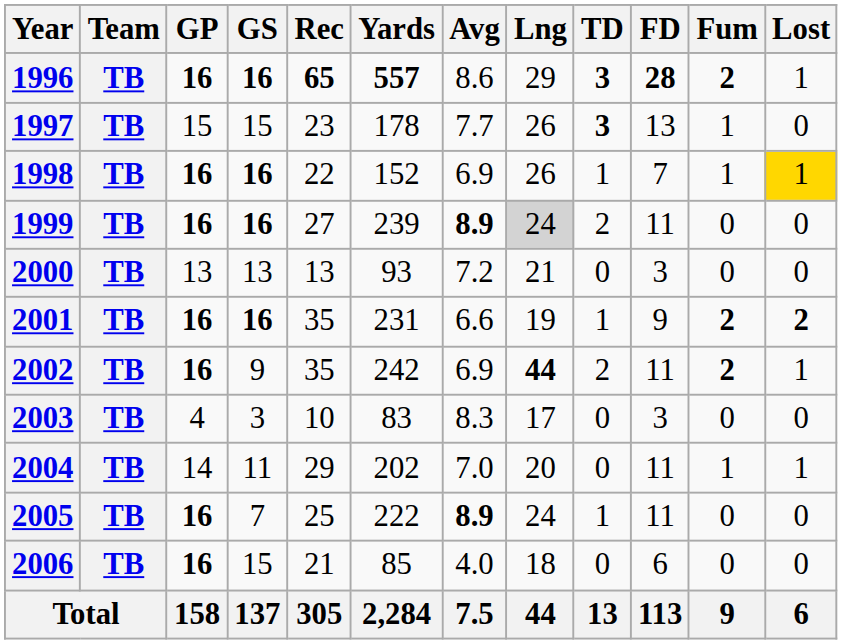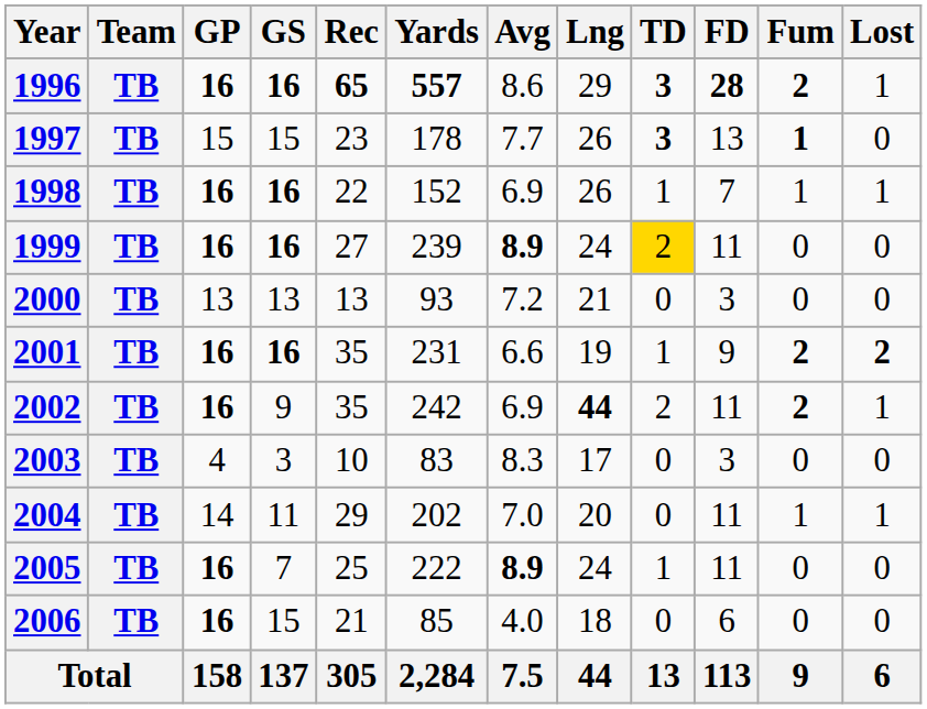1997 | Fum: normal -> bold
1998 | Lost: gold background -> no background
1999 | Lng: lightgrey background -> no background
1999 | TD: no background -> gold background
